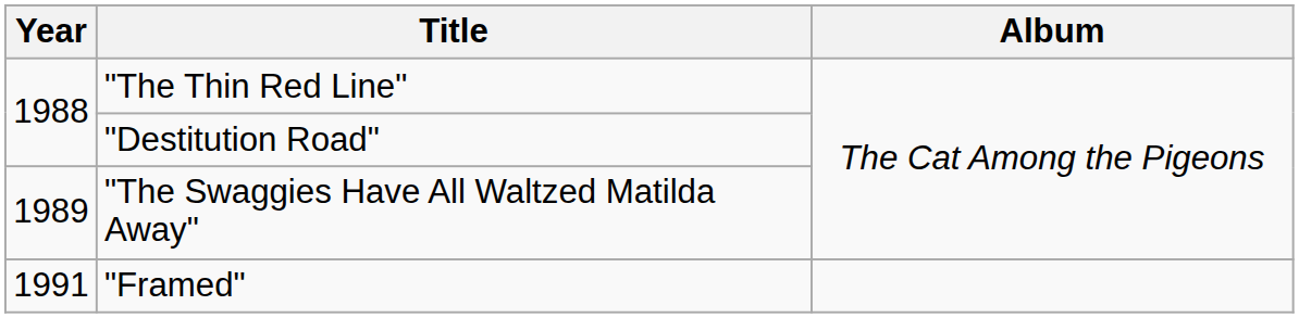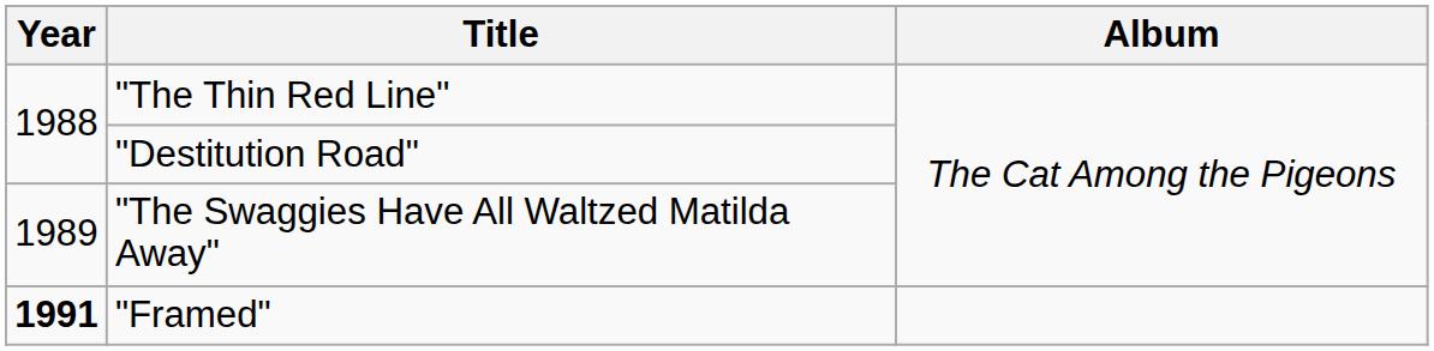"Framed" | Year: normal -> bold
